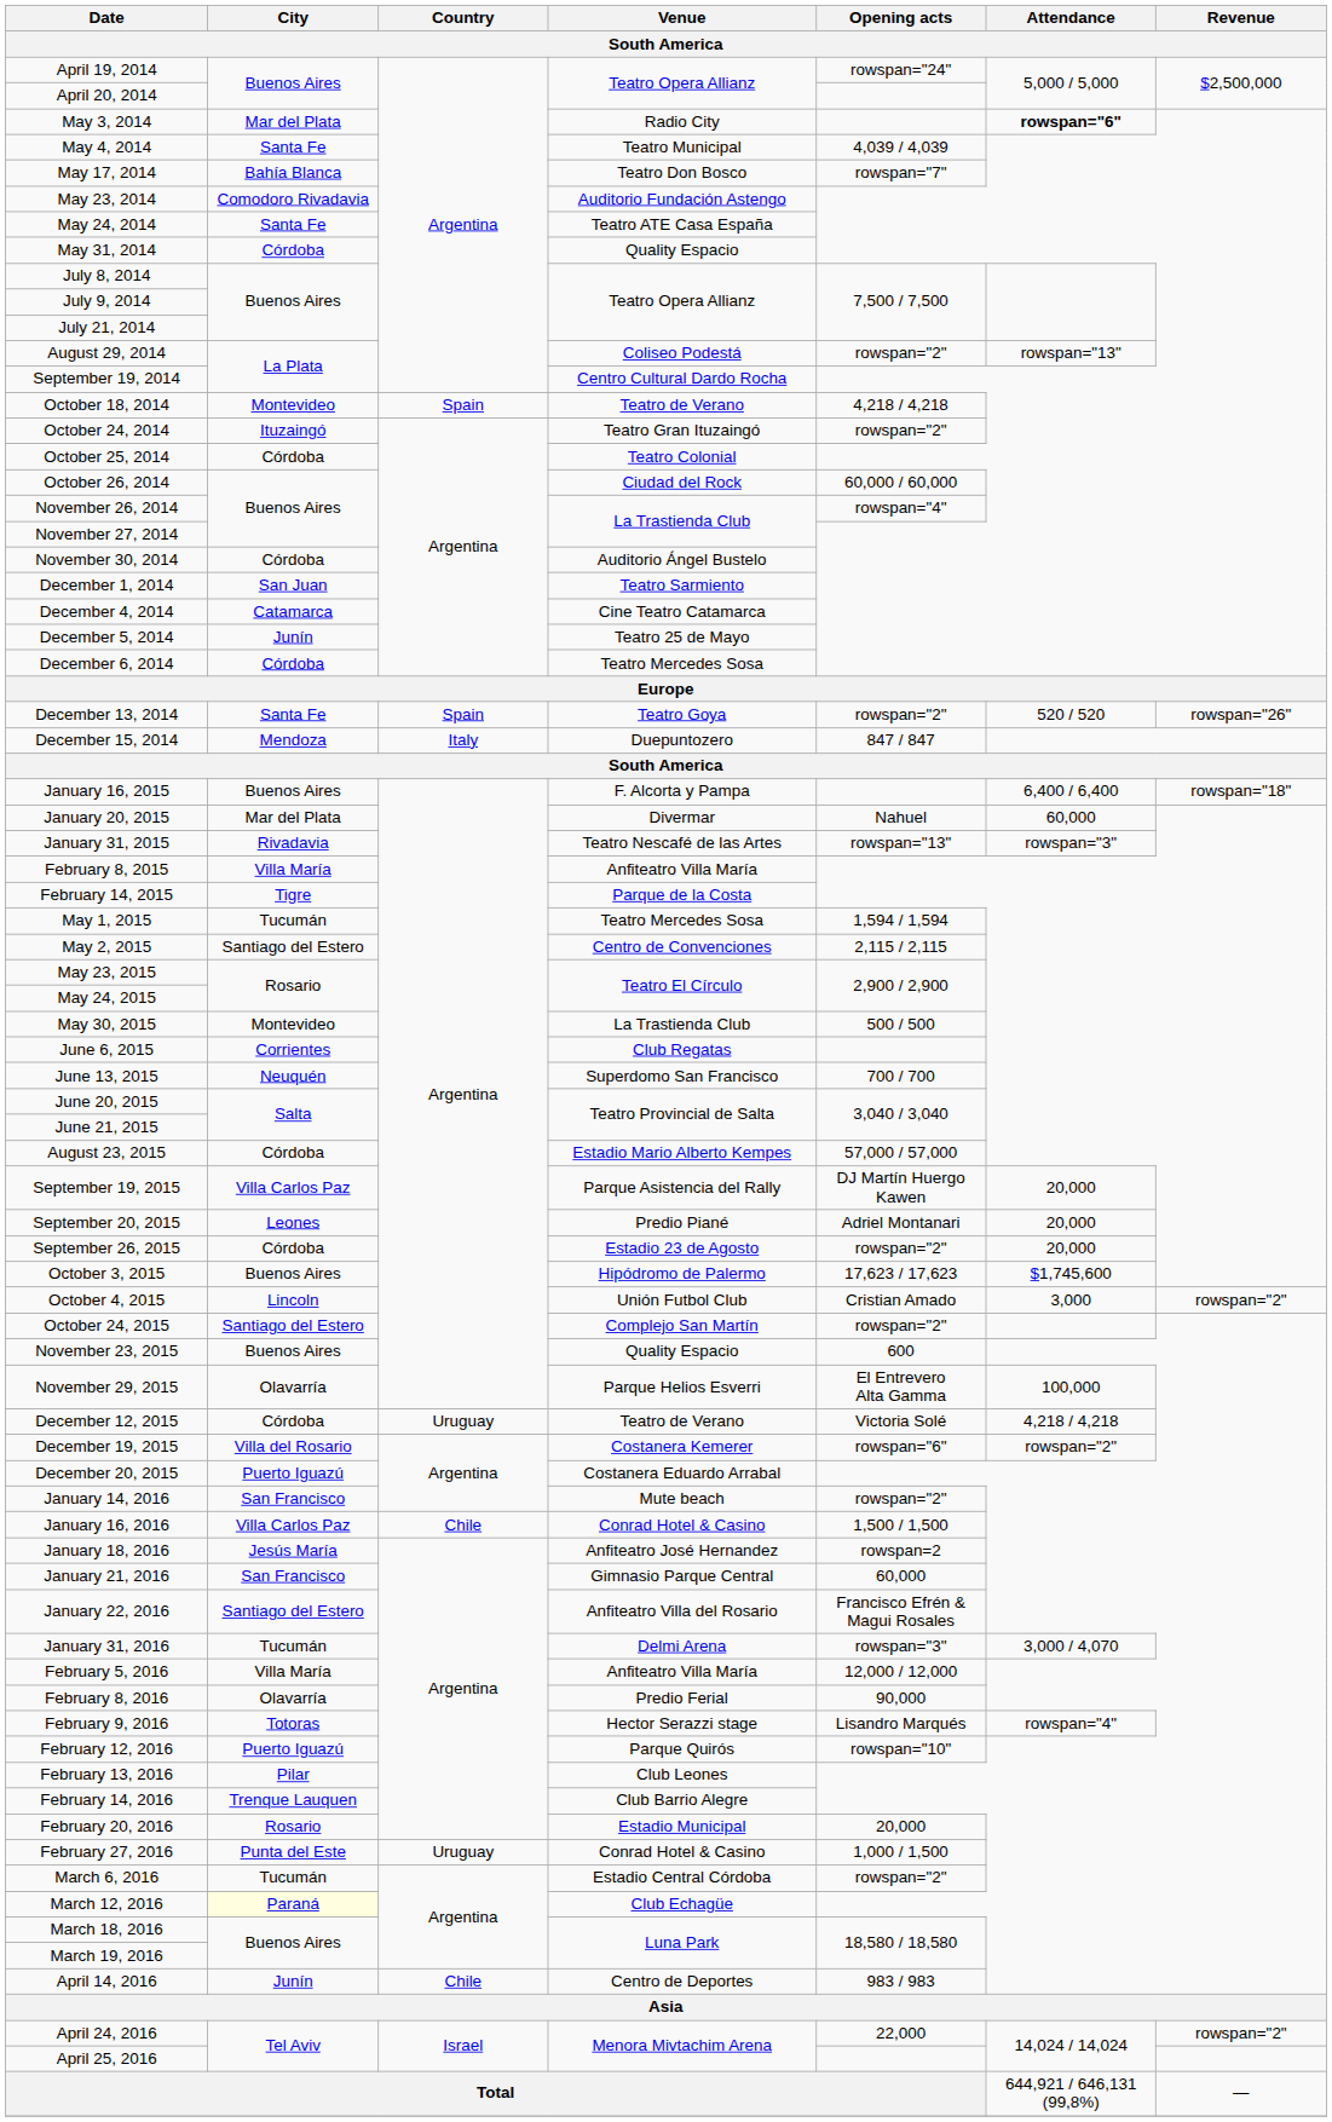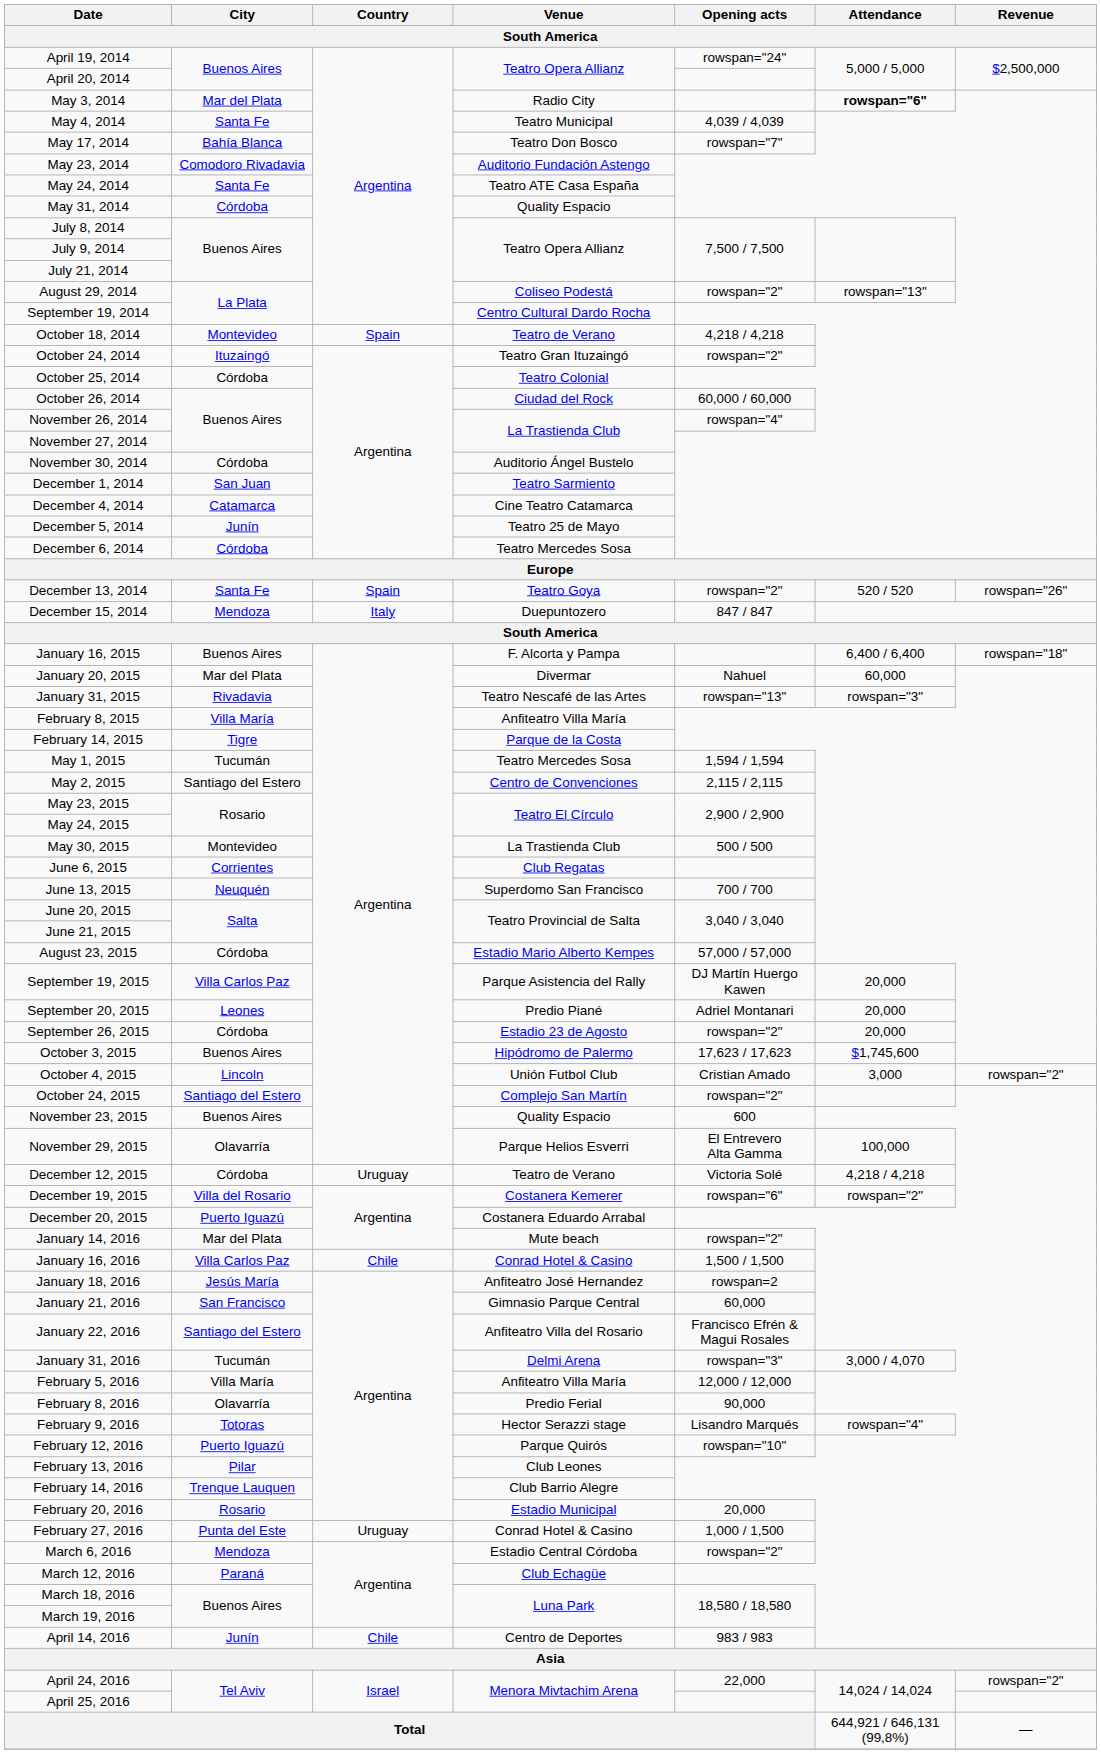January 14, 2016 | City: San Francisco -> Mar del Plata
March 6, 2016 | City: Tucumán -> Mendoza
March 12, 2016 | City: lightyellow background -> no background
